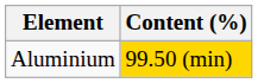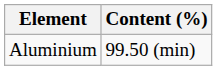Aluminium | Content (%): gold background -> no background
